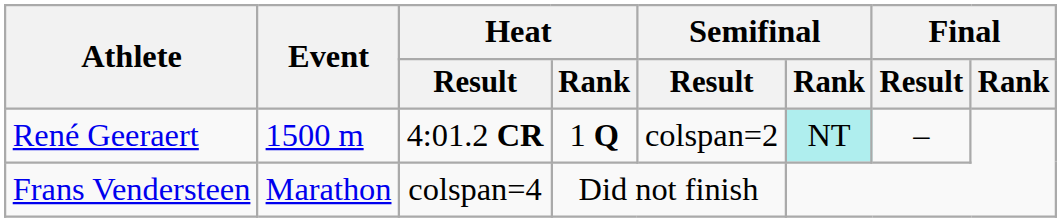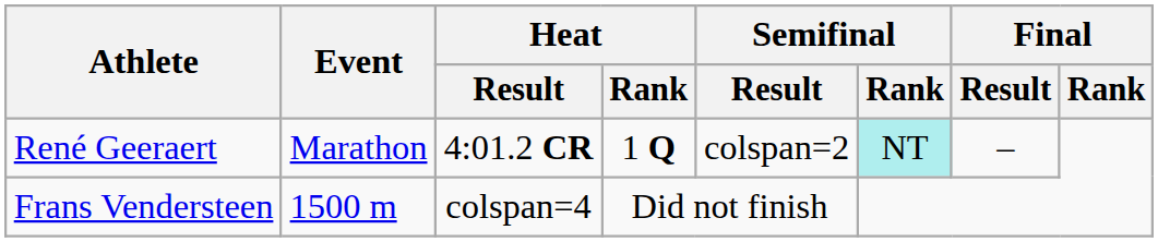René Geeraert | Event: 1500 m -> Marathon
Frans Vendersteen | Event: Marathon -> 1500 m
